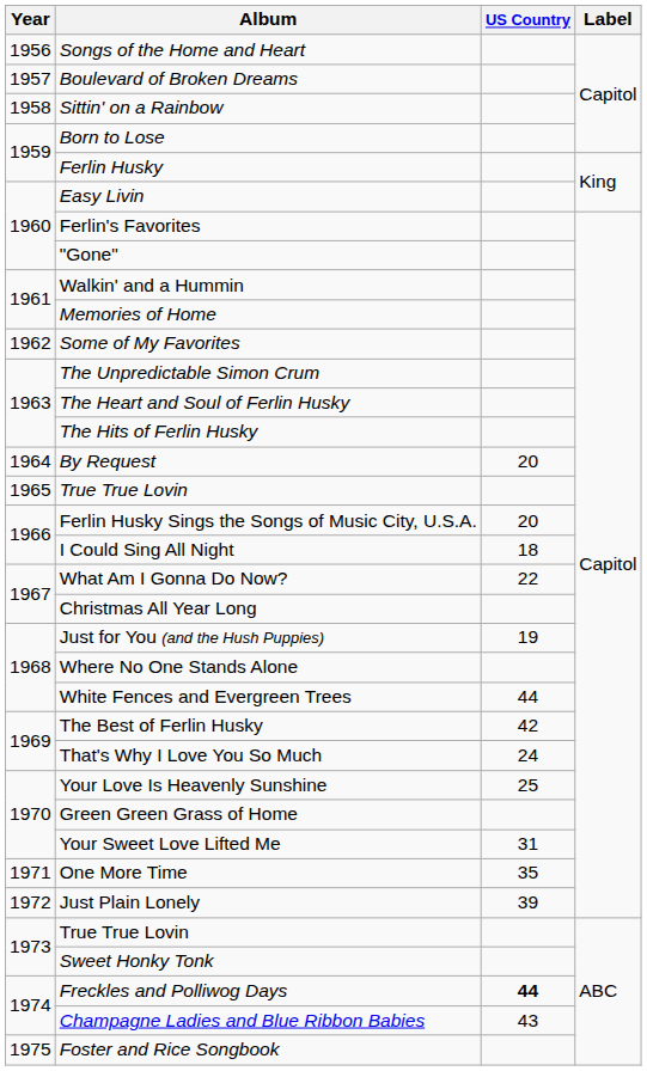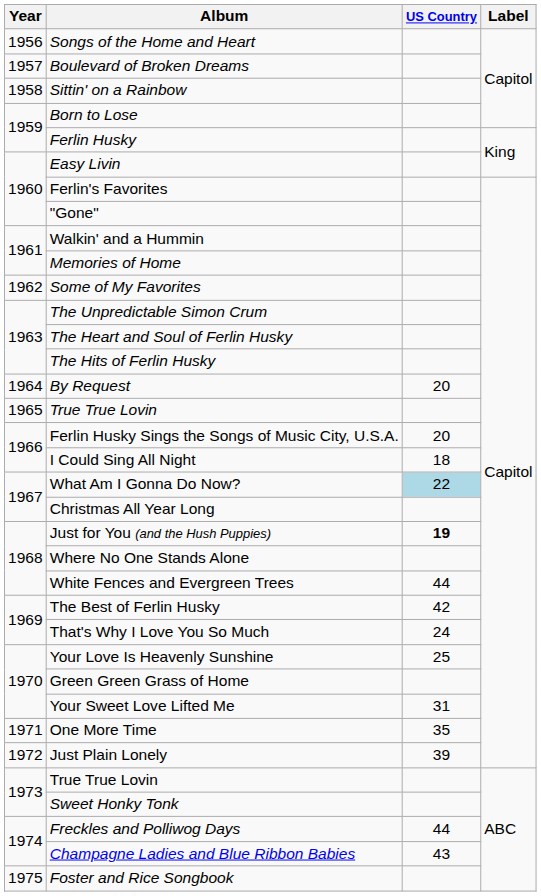What Am I Gonna Do Now? | US Country: no background -> lightblue background
Just for You (and the Hush Puppies) | US Country: normal -> bold
Freckles and Polliwog Days | US Country: bold -> normal
